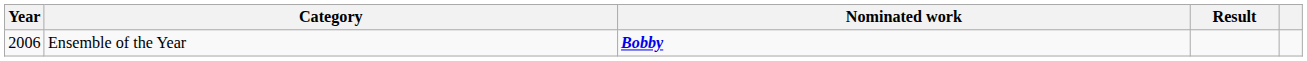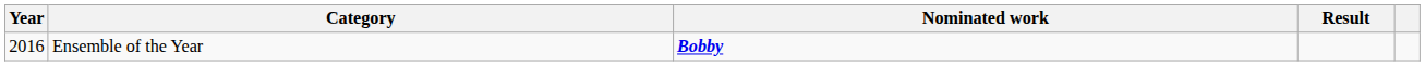Ensemble of the Year | Year: 2006 -> 2016
